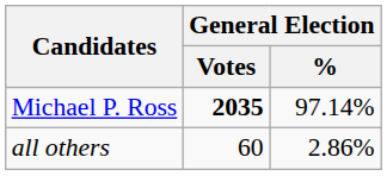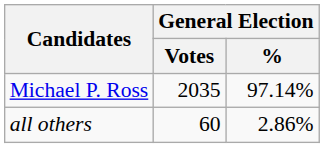Michael P. Ross | General Election / Votes: bold -> normal
